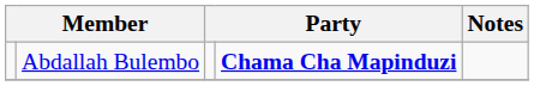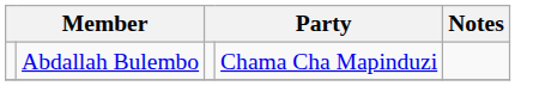Abdallah Bulembo | column 4: bold -> normal
